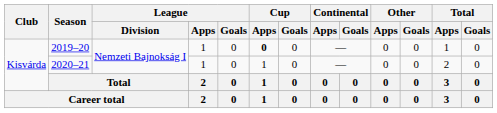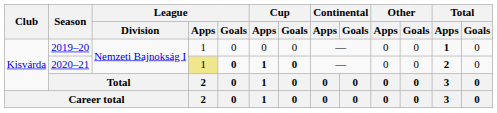2019–20 | Cup / Apps: bold -> normal
2019–20 | Total / Apps: normal -> bold
2020–21 | League / Apps: no background -> khaki background
2020–21 | League / Goals: normal -> bold
2020–21 | Cup / Apps: normal -> bold
2020–21 | Cup / Goals: normal -> bold
2020–21 | Total / Apps: normal -> bold
